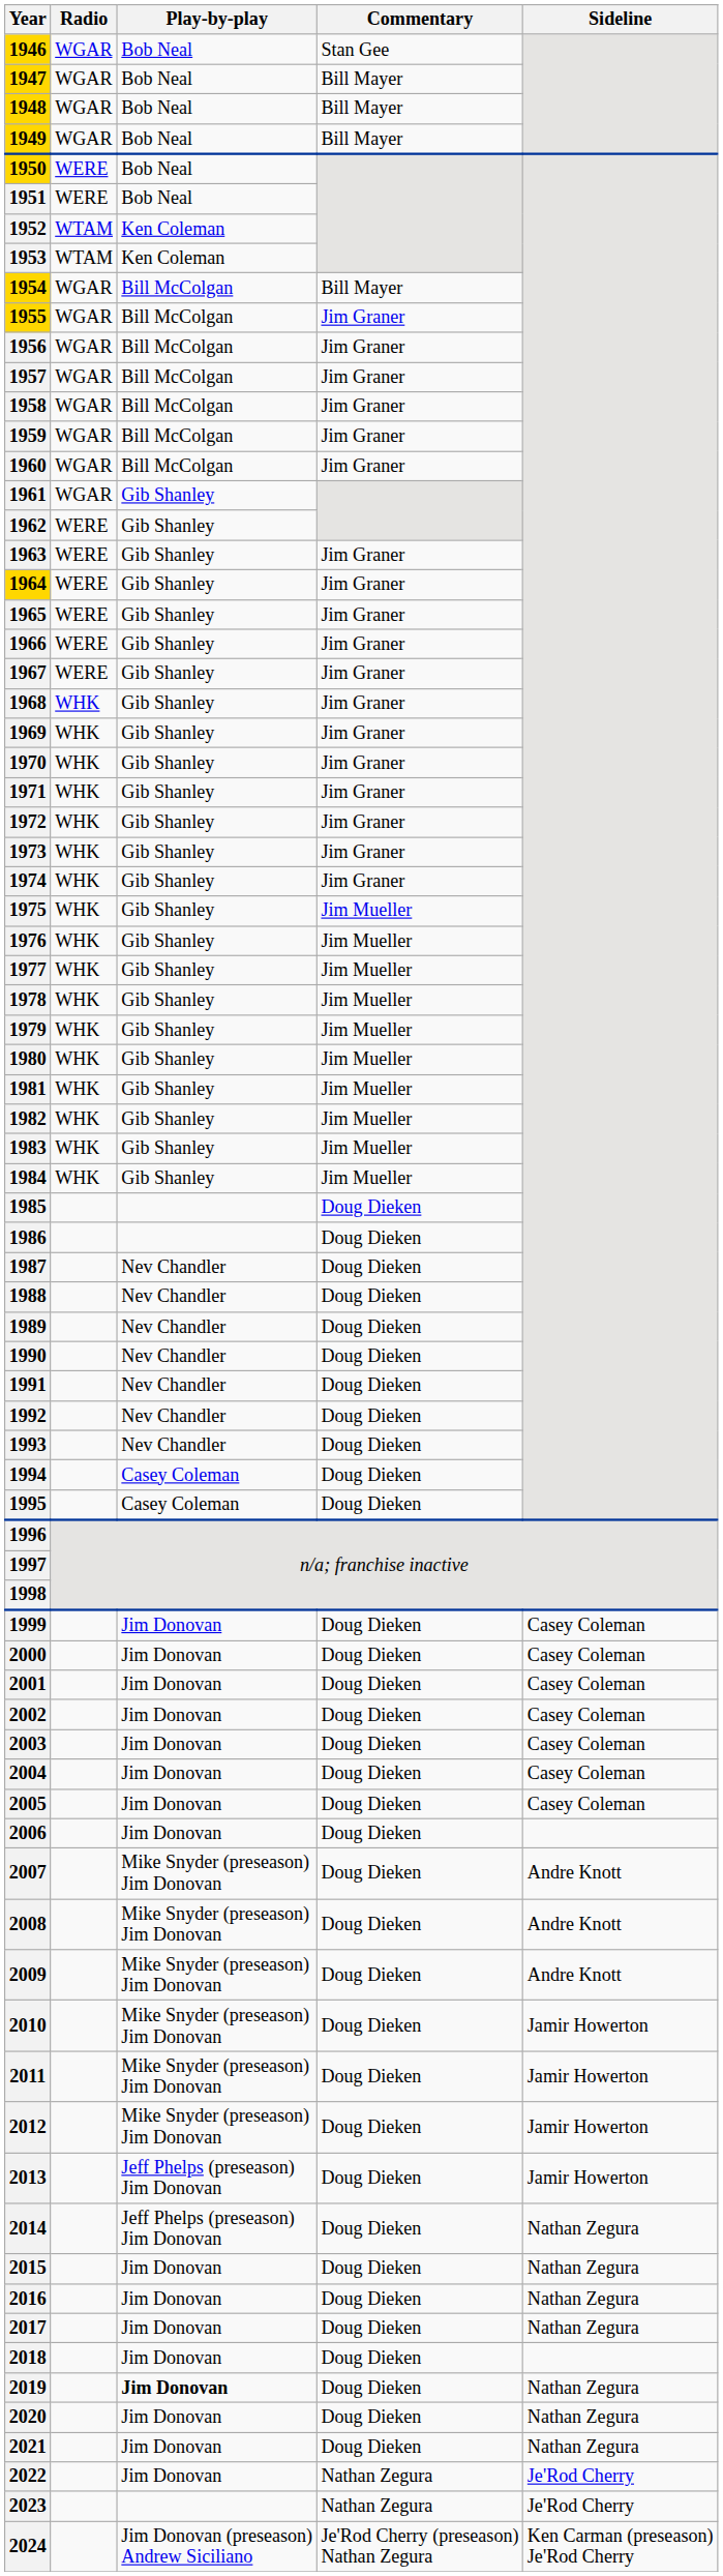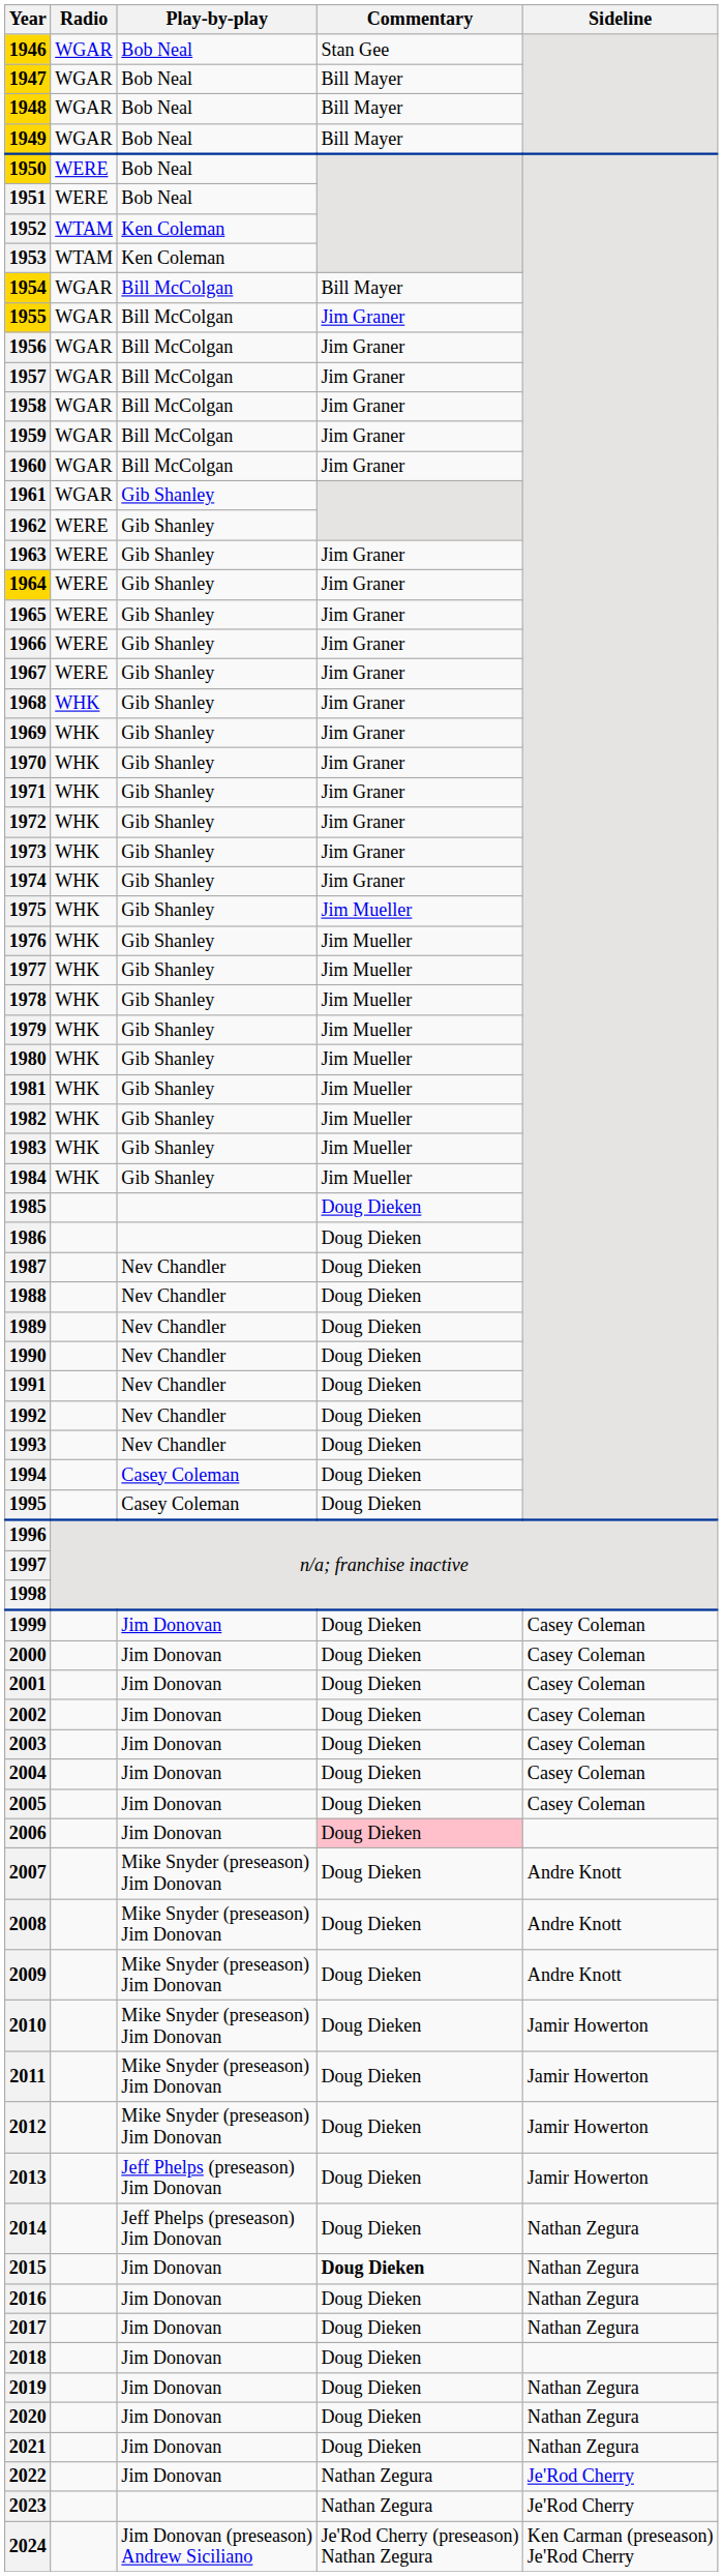2006 | Commentary: no background -> pink background
2015 | Commentary: normal -> bold
2019 | Play-by-play: bold -> normal
